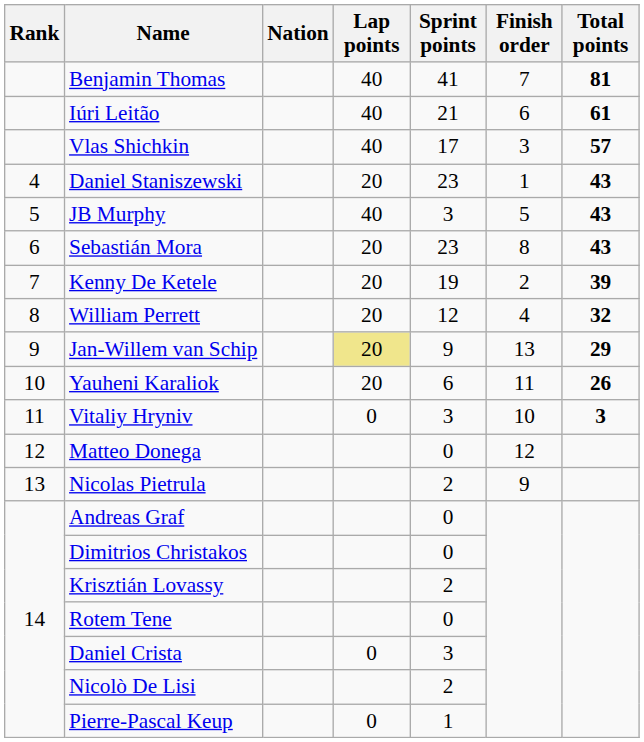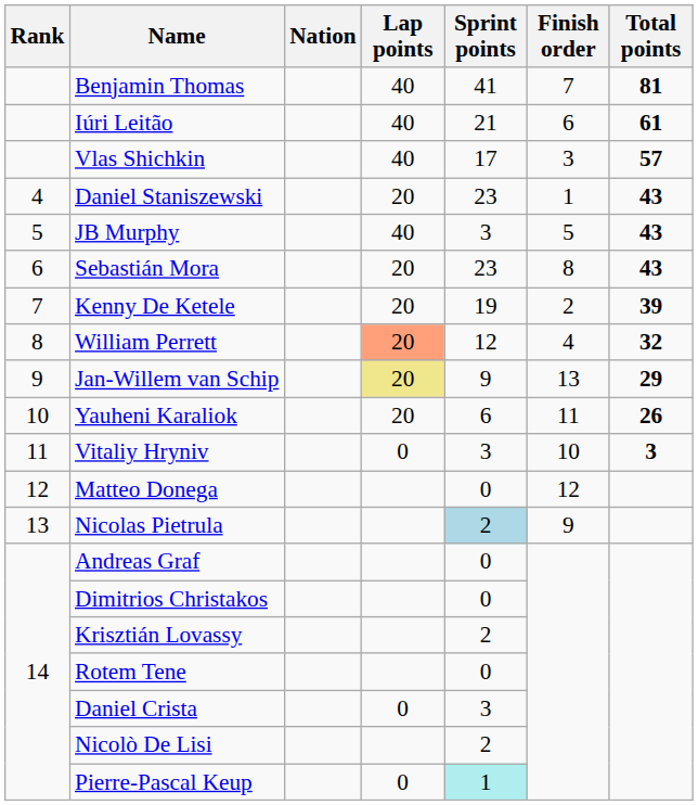William Perrett | Lap points: no background -> lightsalmon background
Nicolas Pietrula | Sprint points: no background -> lightblue background
Pierre-Pascal Keup | Sprint points: no background -> paleturquoise background
